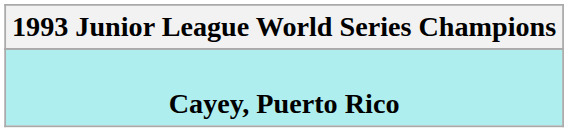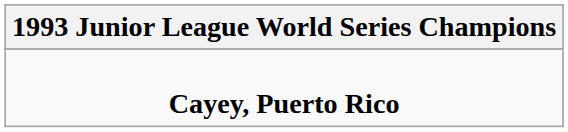row 2 | column 1: paleturquoise background -> no background
